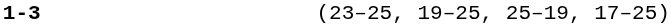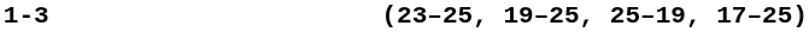row 1 | column 2: normal -> bold
